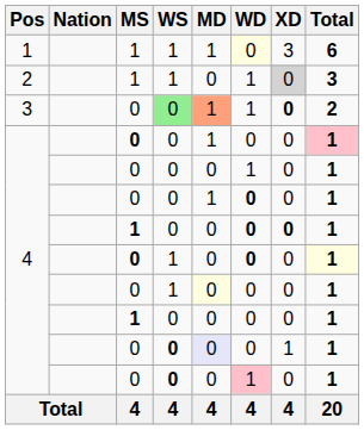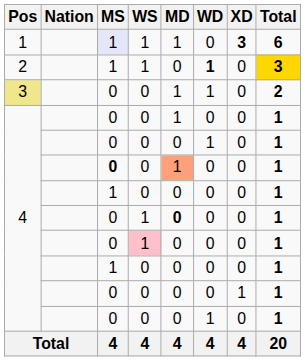row 2 | MS: no background -> lavender background
row 2 | WD: lightyellow background -> no background
row 2 | XD: normal -> bold
row 3 | WD: normal -> bold
row 3 | XD: lightgrey background -> no background
row 3 | Total: no background -> gold background
row 4 | Pos: no background -> khaki background
row 4 | WS: lightgreen background -> no background
row 4 | MD: lightsalmon background -> no background
row 4 | XD: bold -> normal
row 5 | MS: bold -> normal
row 5 | Total: pink background -> no background
row 7 | MS: normal -> bold
row 7 | MD: no background -> lightsalmon background
row 7 | WD: bold -> normal
row 8 | MS: bold -> normal
row 8 | WD: bold -> normal
row 8 | XD: bold -> normal
row 9 | MS: bold -> normal
row 9 | MD: normal -> bold
row 9 | WD: bold -> normal
row 9 | Total: lightyellow background -> no background
row 10 | WS: no background -> pink background
row 10 | MD: lightyellow background -> no background
row 11 | MS: bold -> normal
row 12 | WS: bold -> normal
row 12 | MD: lavender background -> no background
row 13 | WS: bold -> normal
row 13 | WD: pink background -> no background
